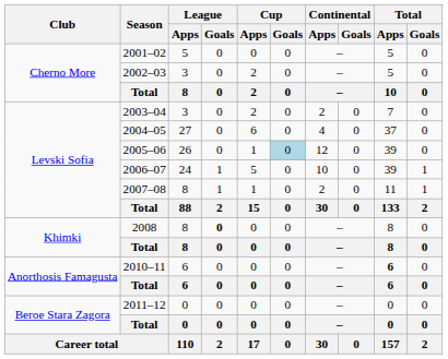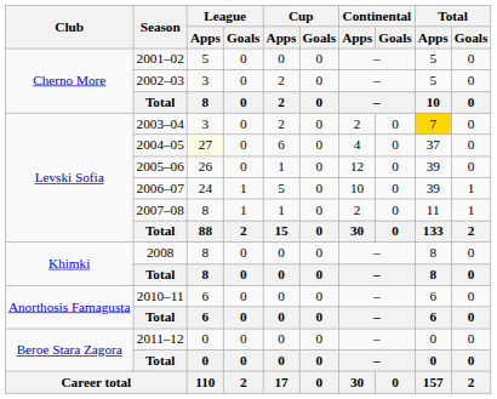2003–04 | Total / Apps: no background -> gold background
2004–05 | League / Apps: no background -> lightyellow background
2005–06 | Cup / Goals: lightblue background -> no background
2008 | League / Goals: bold -> normal
2010–11 | Total / Apps: bold -> normal
